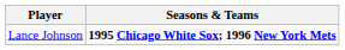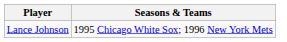Lance Johnson | Seasons & Teams: bold -> normal
